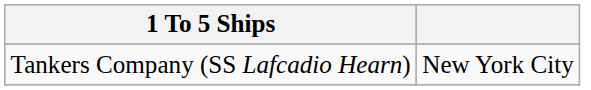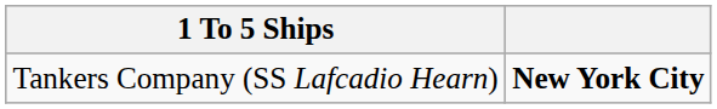Tankers Company (SS Lafcadio Hearn) | column 2: normal -> bold
